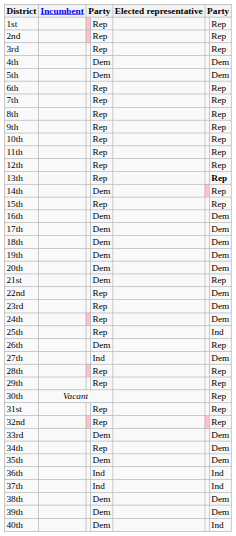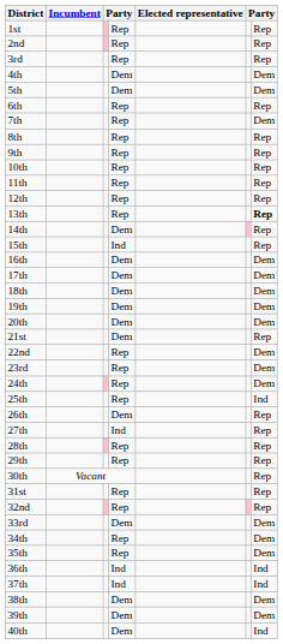7th | column 7: Rep -> Dem
15th | column 4: Rep -> Ind
27th | column 7: Dem -> Rep
35th | column 4: Dem -> Rep
